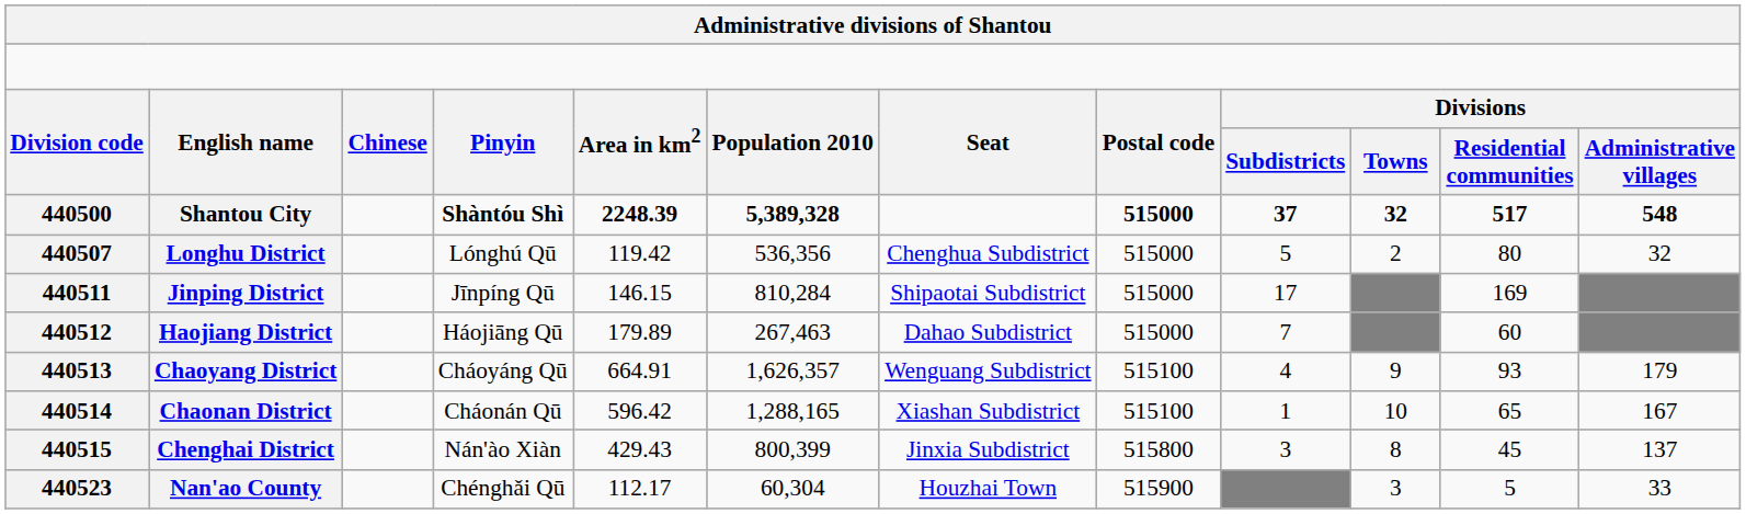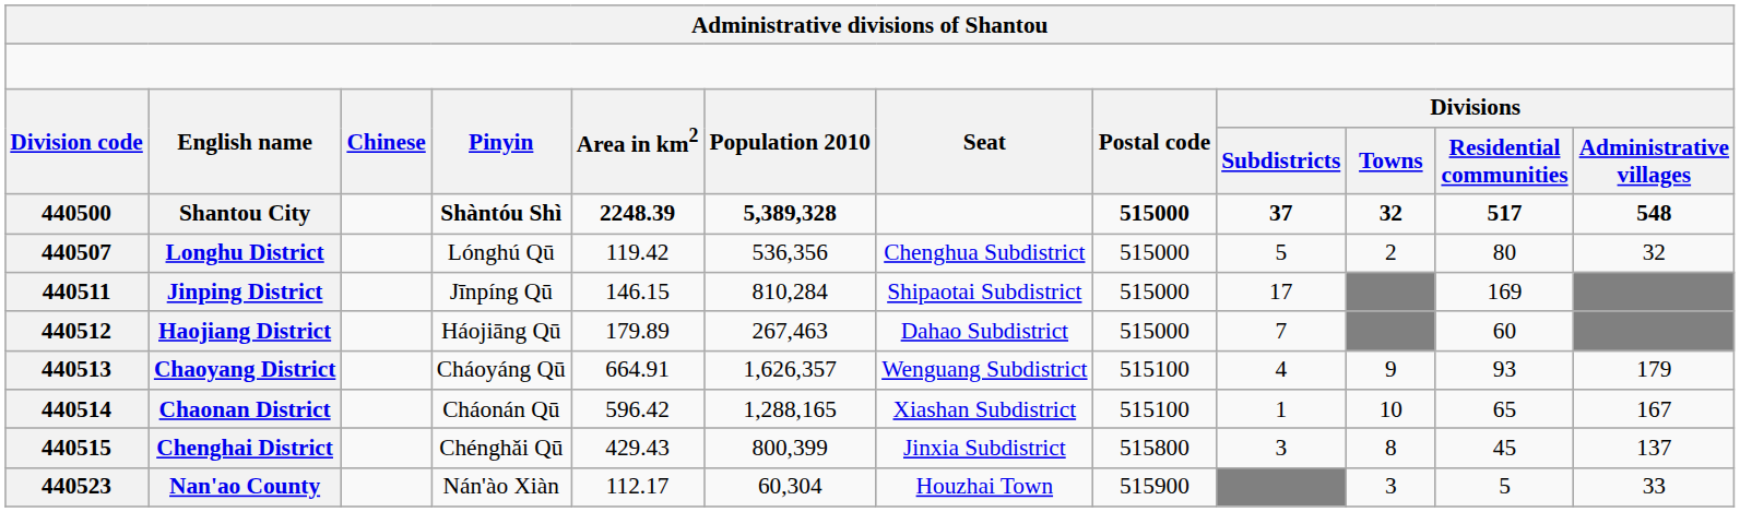Chenghai District | column 4: Nán'ào Xiàn -> Chénghǎi Qū
Nan'ao County | column 4: Chénghǎi Qū -> Nán'ào Xiàn
